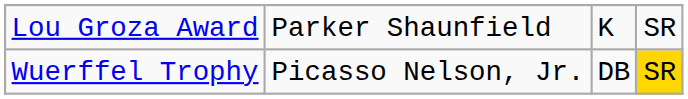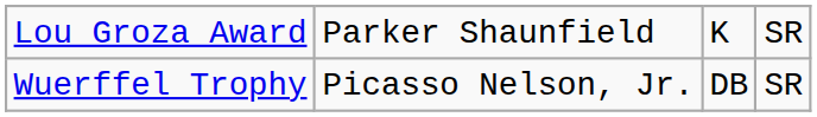Wuerffel Trophy | column 4: gold background -> no background
